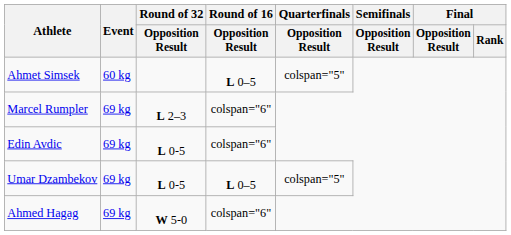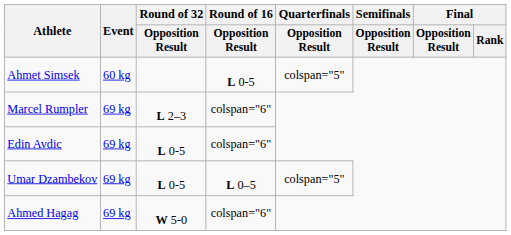Ahmet Simsek | Round of 16 / Opposition Result: L 0–5 -> L 0-5
